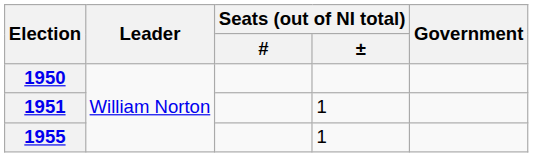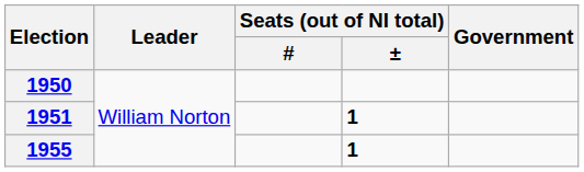1951 | Seats (out of NI total) / ±: normal -> bold
1955 | Seats (out of NI total) / ±: normal -> bold
